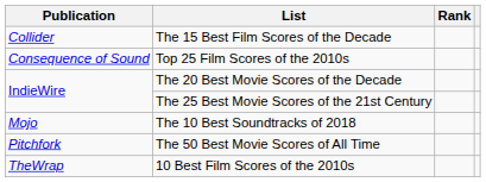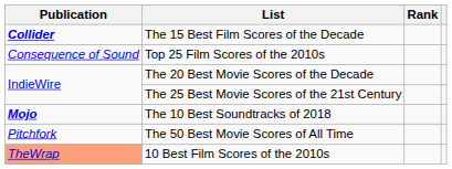The 15 Best Film Scores of the Decade | Publication: normal -> bold
The 10 Best Soundtracks of 2018 | Publication: normal -> bold
10 Best Film Scores of the 2010s | Publication: no background -> lightsalmon background
